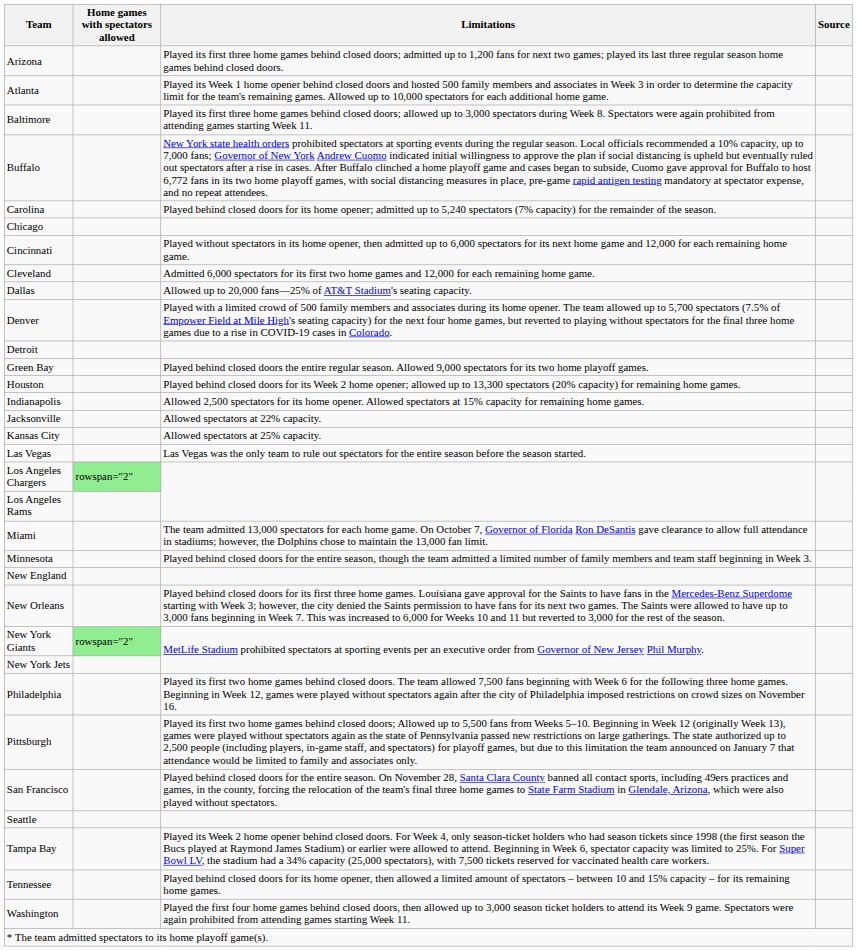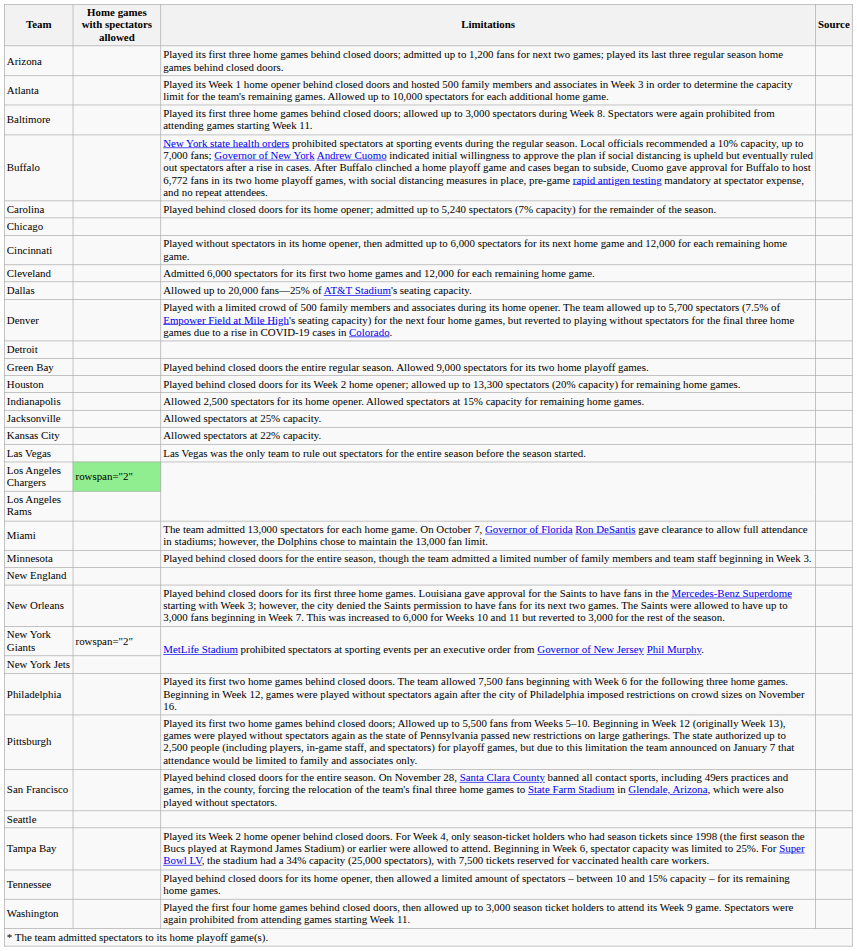Jacksonville | Limitations: Allowed spectators at 22% capacity. -> Allowed spectators at 25% capacity.
Kansas City | Limitations: Allowed spectators at 25% capacity. -> Allowed spectators at 22% capacity.
New York Giants | Home games with spectators allowed: lightgreen background -> no background
